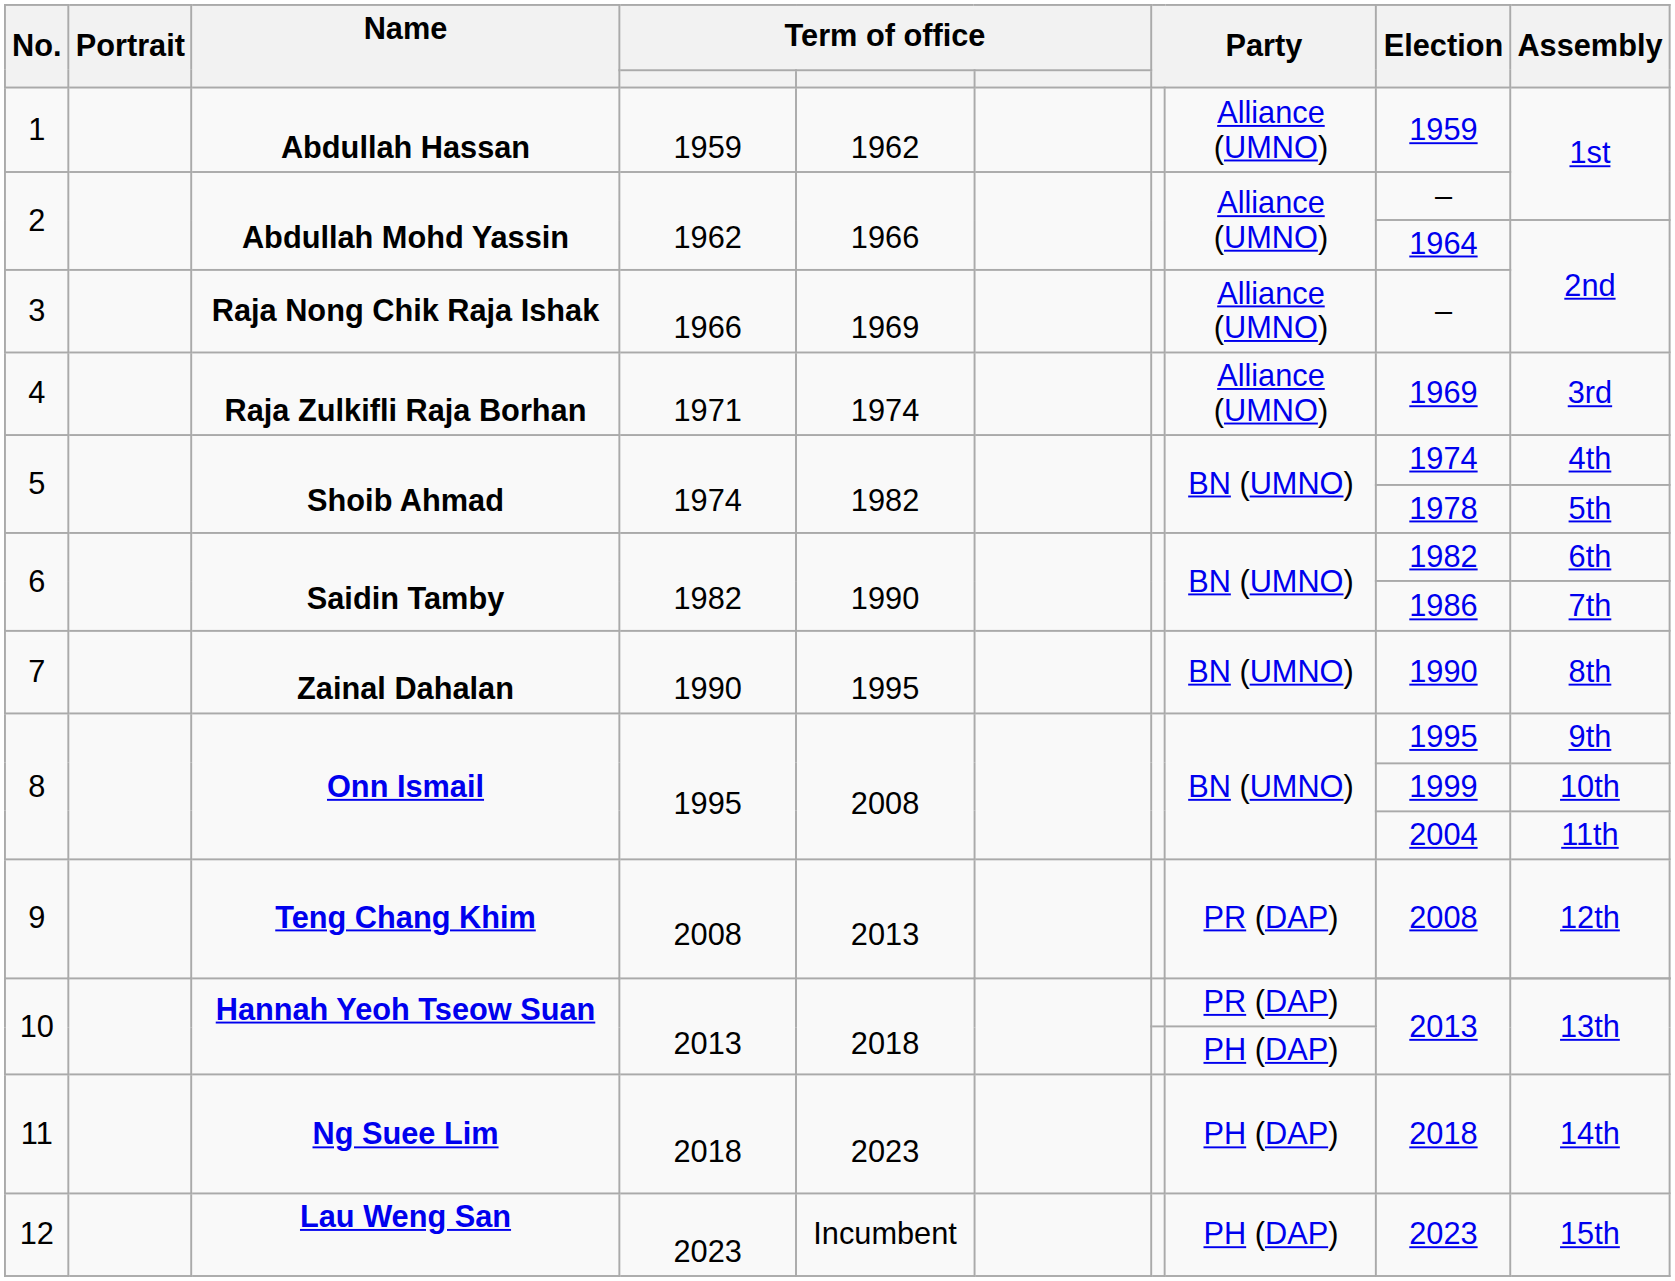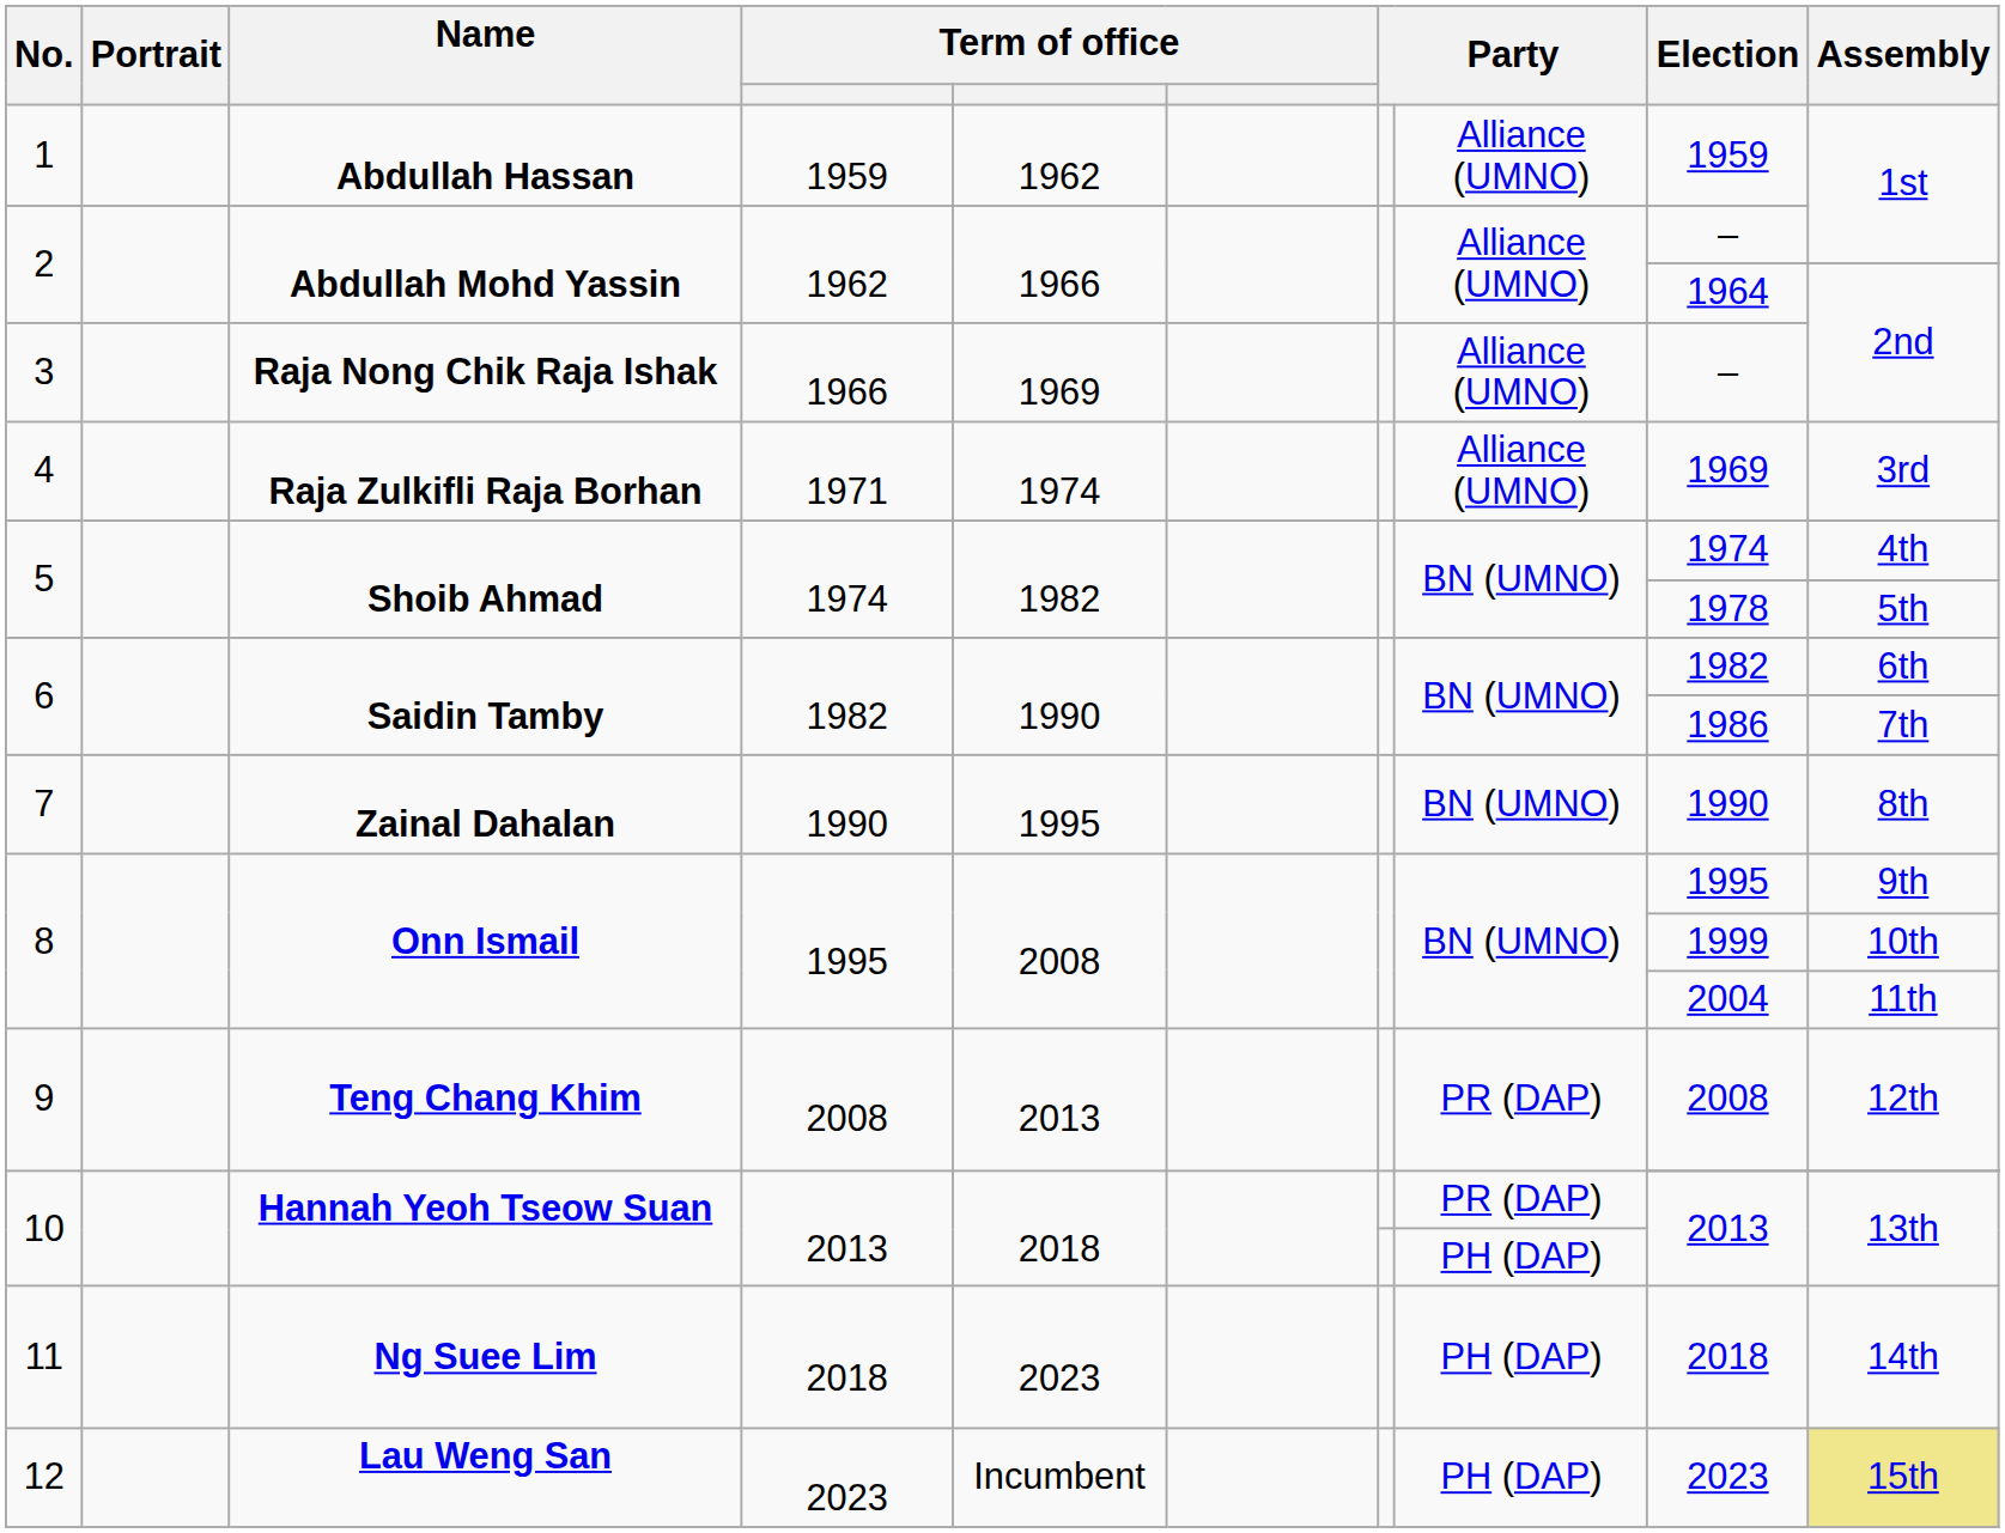12 | Assembly: no background -> khaki background
